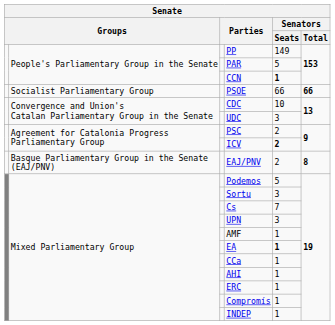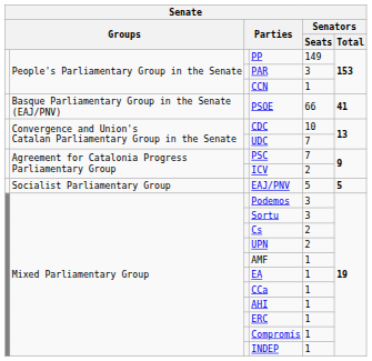PAR | Senators / Seats: 5 -> 3
CCN | Senators / Seats: bold -> normal
PSOE | column 2: Socialist Parliamentary Group -> Basque Parliamentary Group in the Senate (EAJ/PNV)
PSOE | Senators / Total: 66 -> 41
UDC | Senators / Seats: 3 -> 7
PSC | Senators / Seats: 2 -> 7
ICV | Senators / Seats: bold -> normal
EAJ/PNV | column 2: Basque Parliamentary Group in the Senate (EAJ/PNV) -> Socialist Parliamentary Group
EAJ/PNV | Senators / Seats: 2 -> 5
EAJ/PNV | Senators / Total: 8 -> 5
Podemos | Senators / Seats: 5 -> 3
Cs | Senators / Seats: 7 -> 2
UPN | Senators / Seats: 3 -> 2
EA | Senators / Seats: bold -> normal
